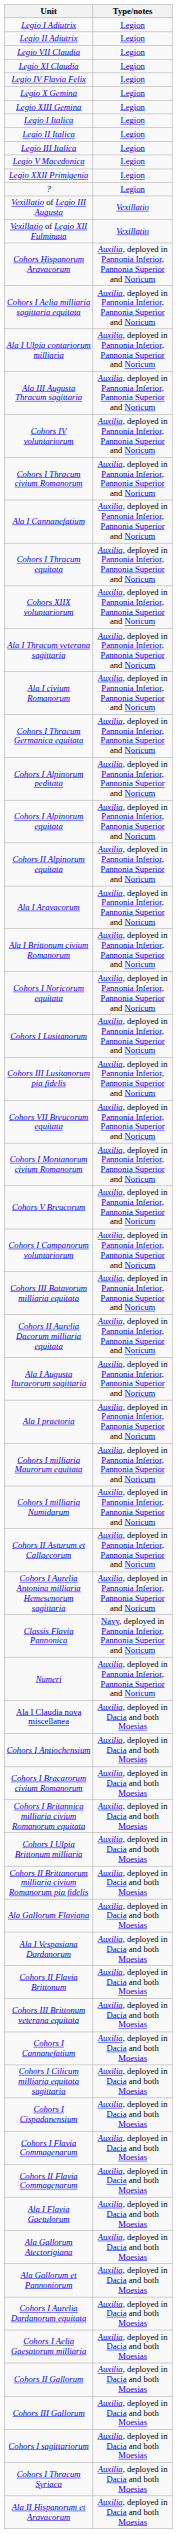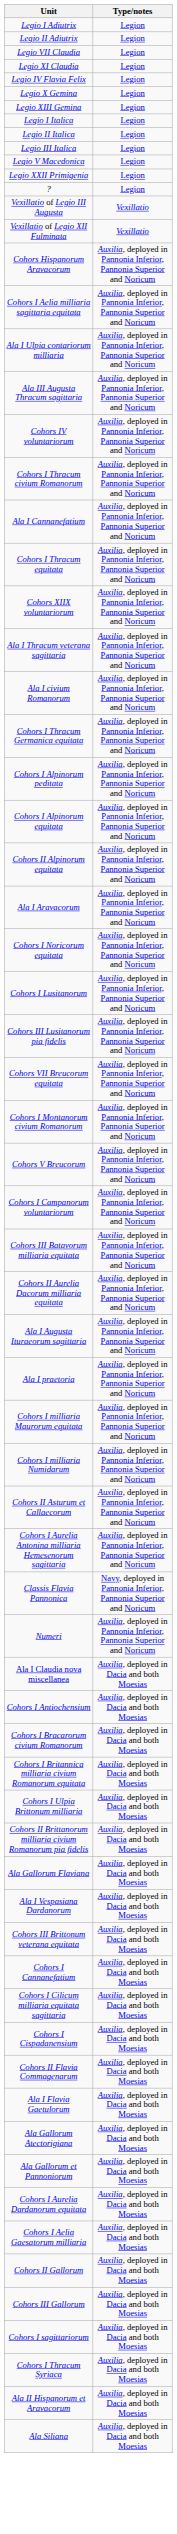- row: Ala I Brittonum civium Romanorum | Auxilia, deployed in Pannonia Inferior, Pannonia Superior and Noricum
- row: Cohors II Flavia Brittonum | Auxilia, deployed in Dacia and both Moesias
- row: Cohors I Flavia Commagenarum | Auxilia, deployed in Dacia and both Moesias
+ row: Ala Siliana | Auxilia, deployed in Dacia and both Moesias
